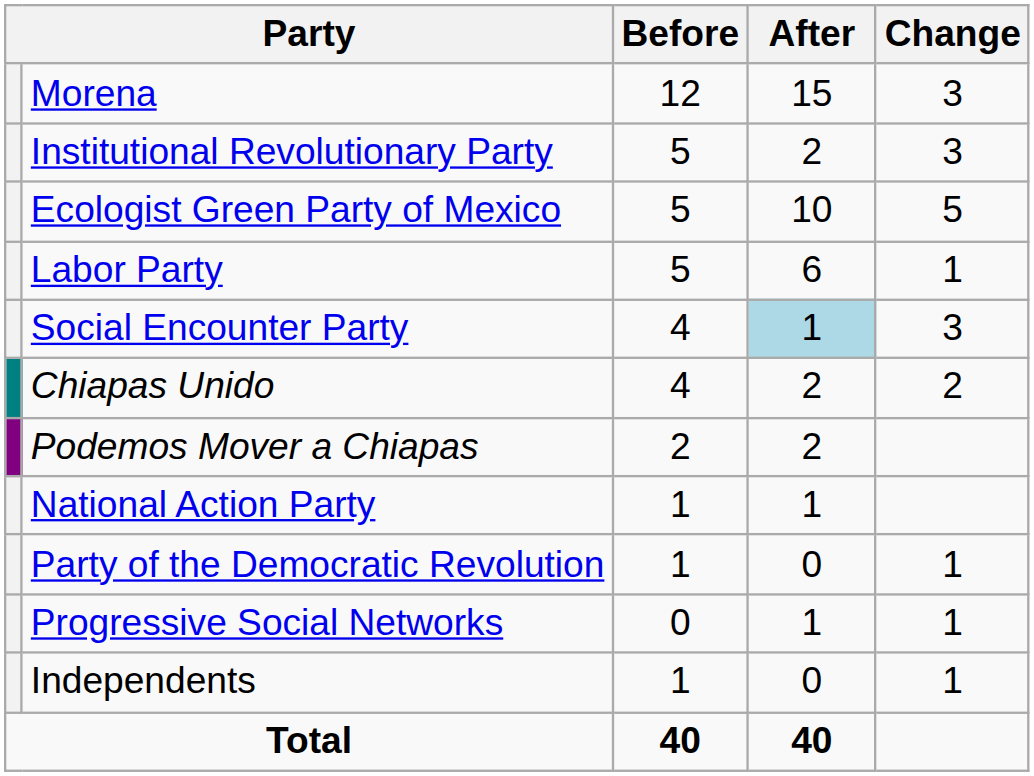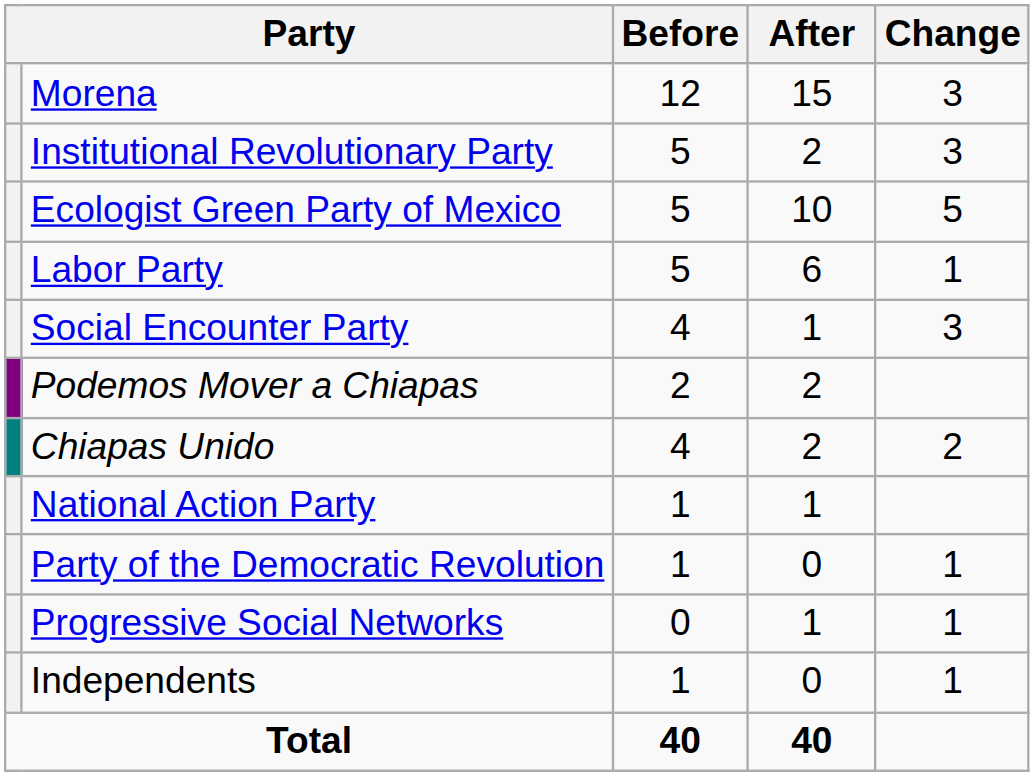Social Encounter Party | After: lightblue background -> no background
rows swapped: Chiapas Unido <-> Podemos Mover a Chiapas
